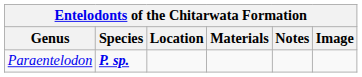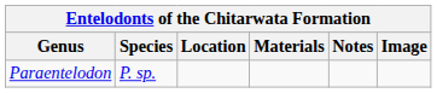Paraentelodon | Species: bold -> normal
